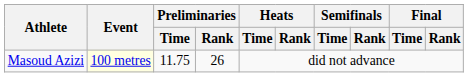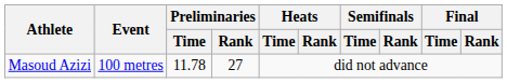Masoud Azizi | Event: lightyellow background -> no background
Masoud Azizi | Preliminaries / Time: 11.75 -> 11.78
Masoud Azizi | Preliminaries / Rank: 26 -> 27
